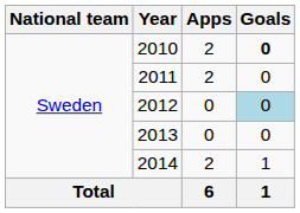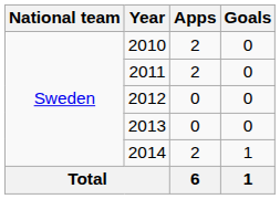2010 | Goals: bold -> normal
2012 | Goals: lightblue background -> no background
